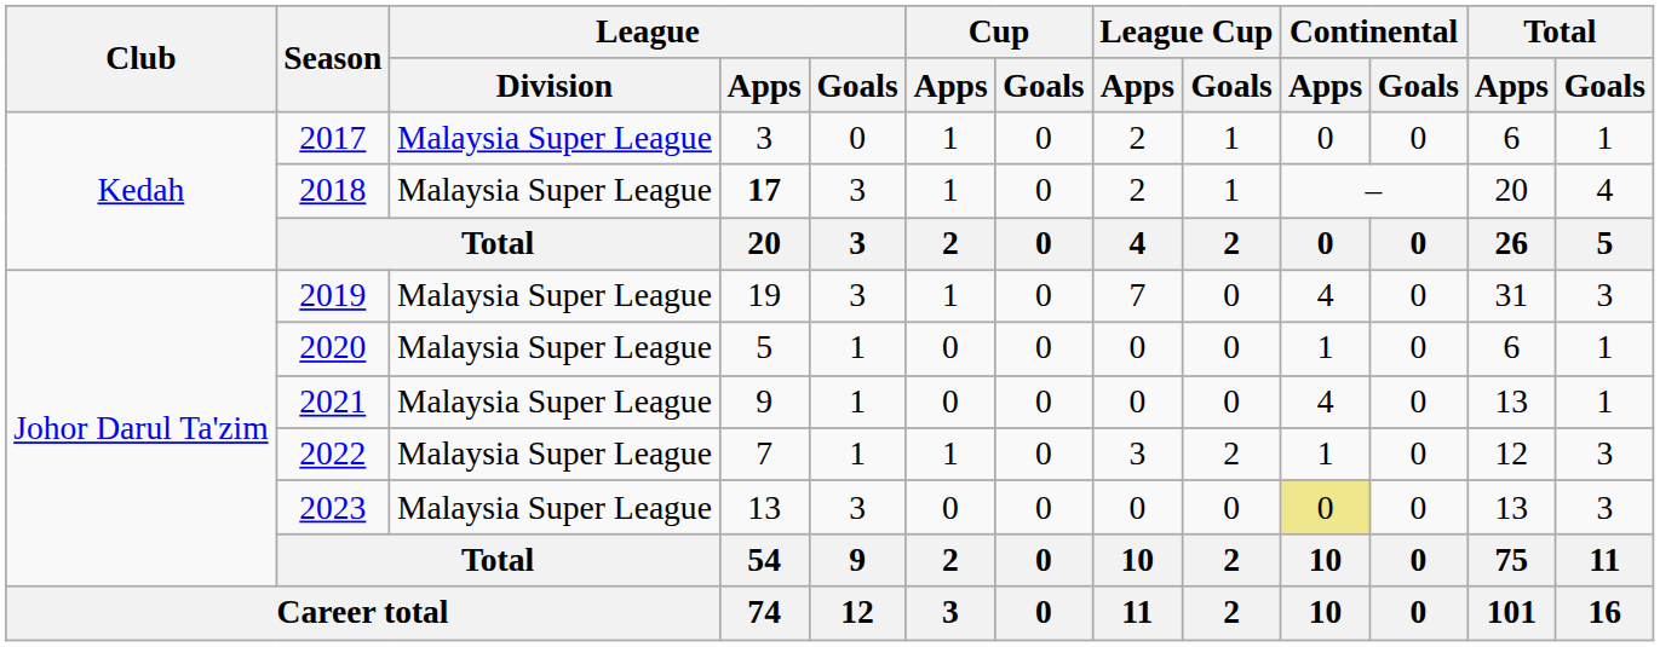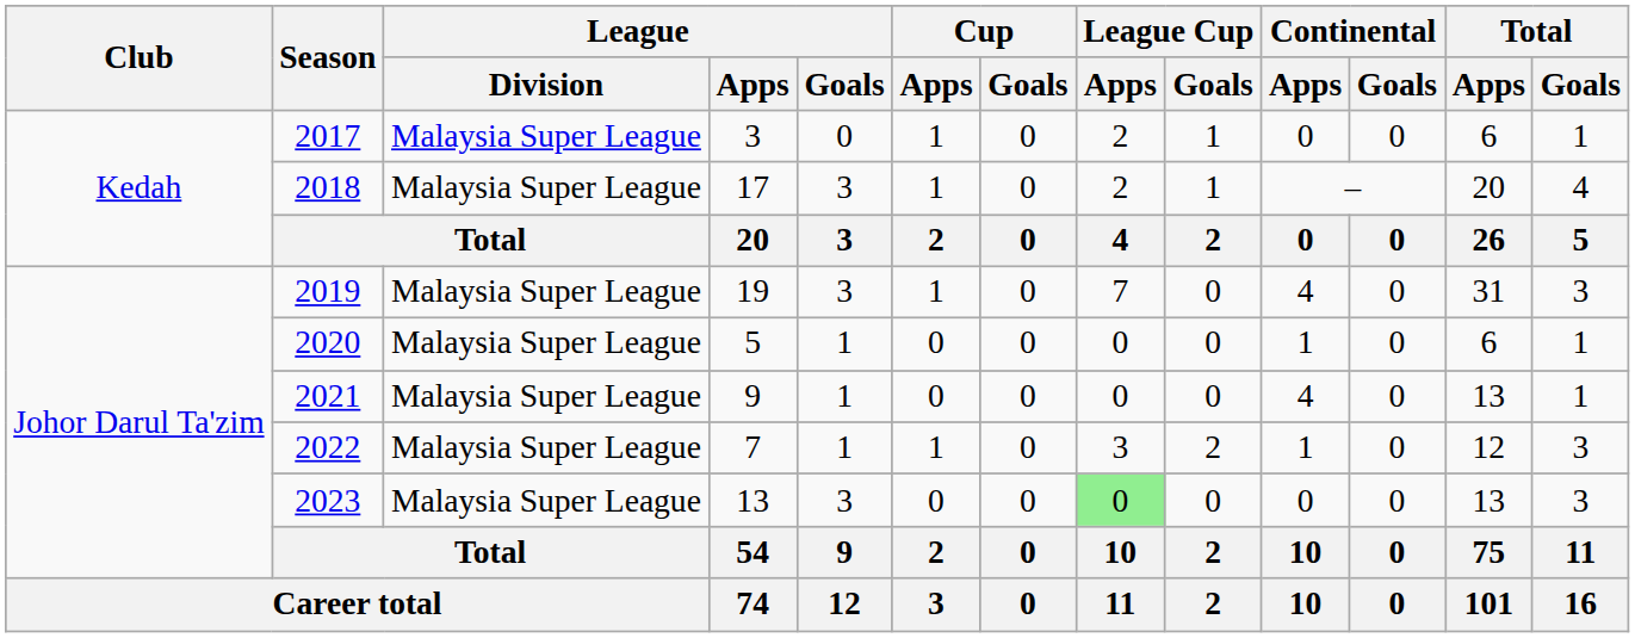2018 | League / Apps: bold -> normal
2023 | League Cup / Apps: no background -> lightgreen background
2023 | Continental / Apps: khaki background -> no background
